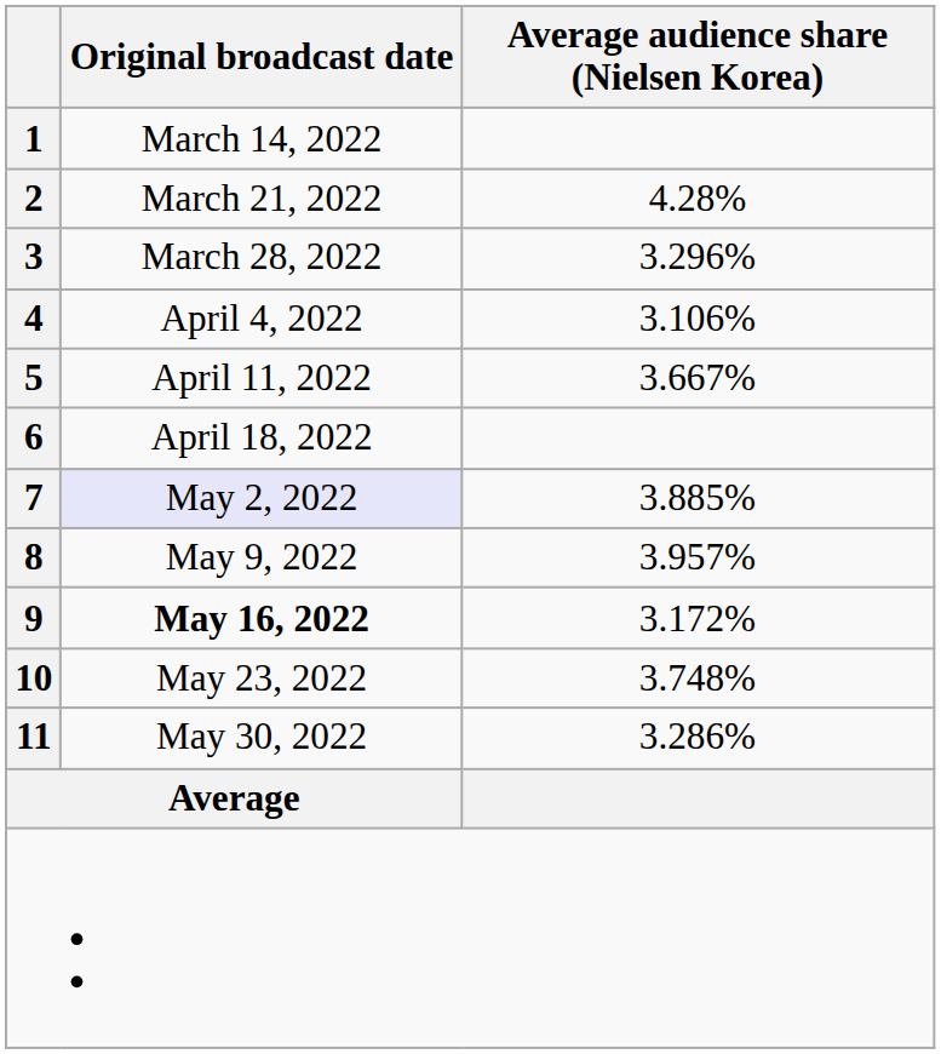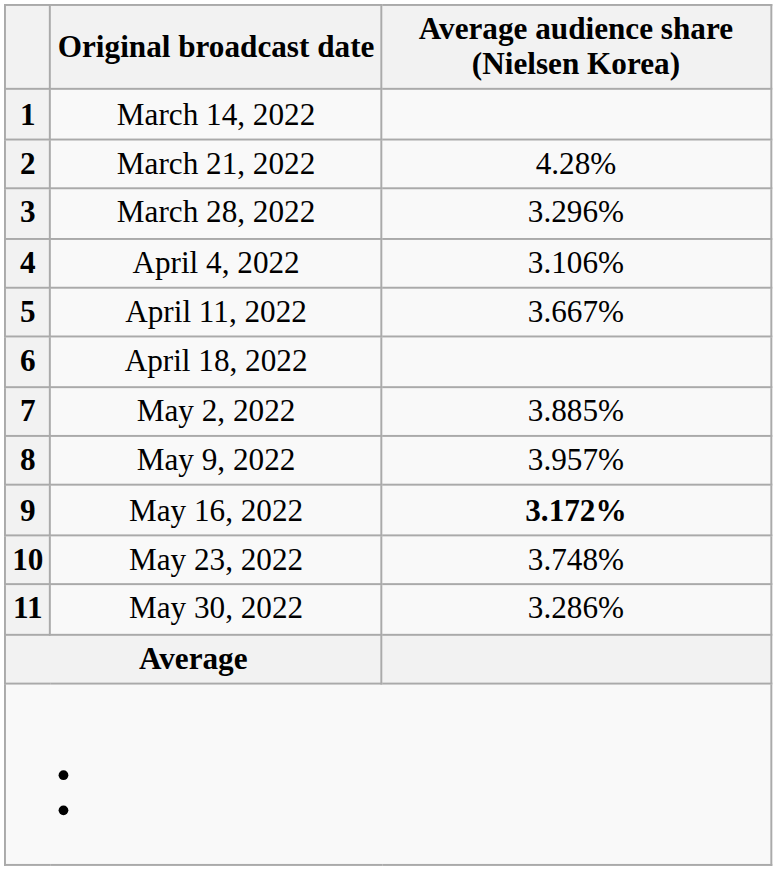7 | Original broadcast date: lavender background -> no background
9 | Original broadcast date: bold -> normal
9 | Average audience share (Nielsen Korea): normal -> bold
